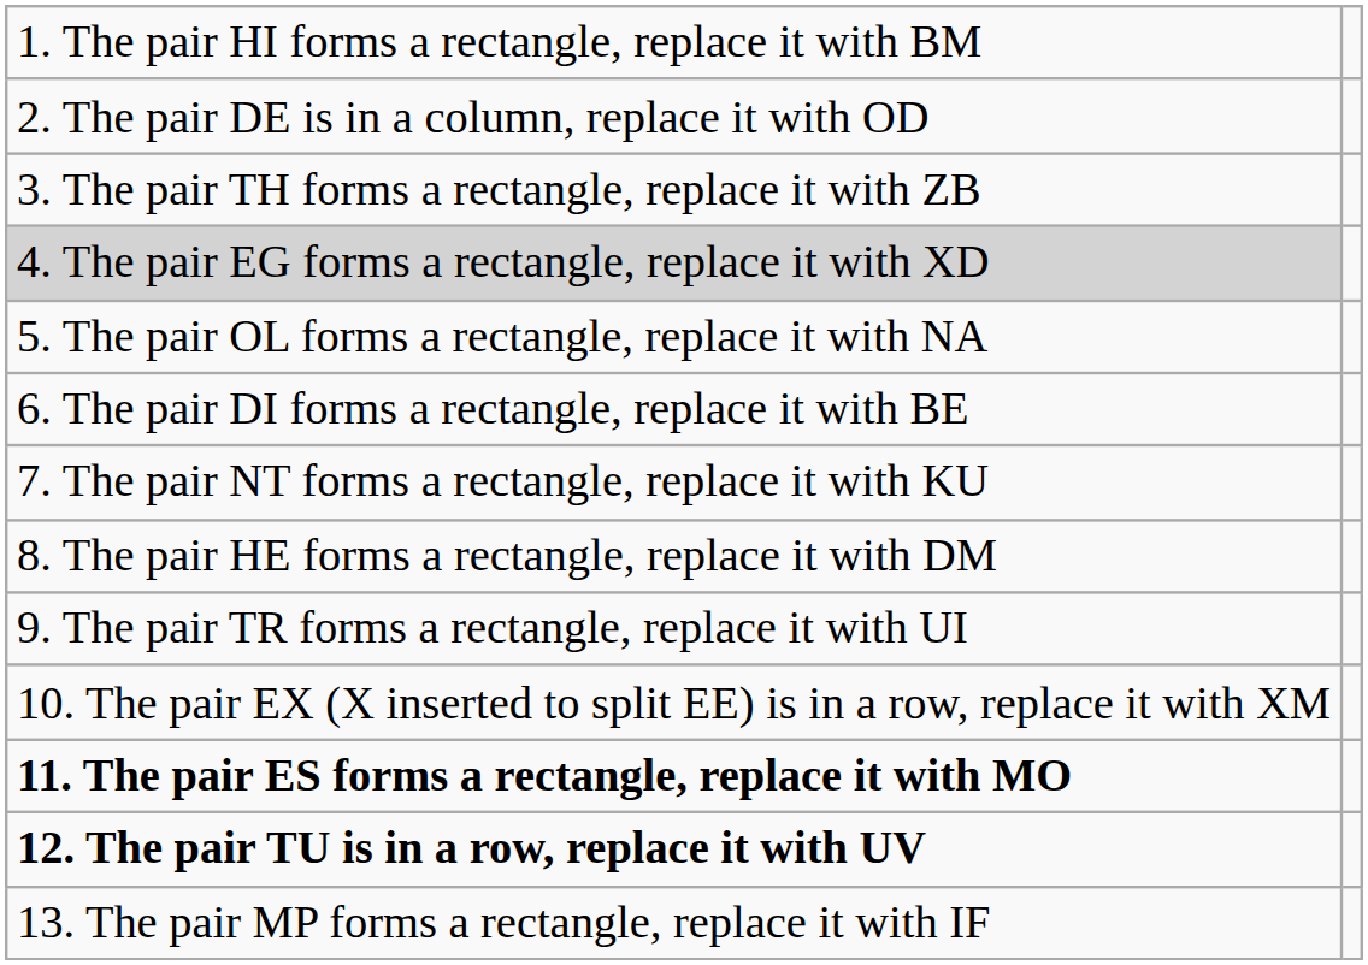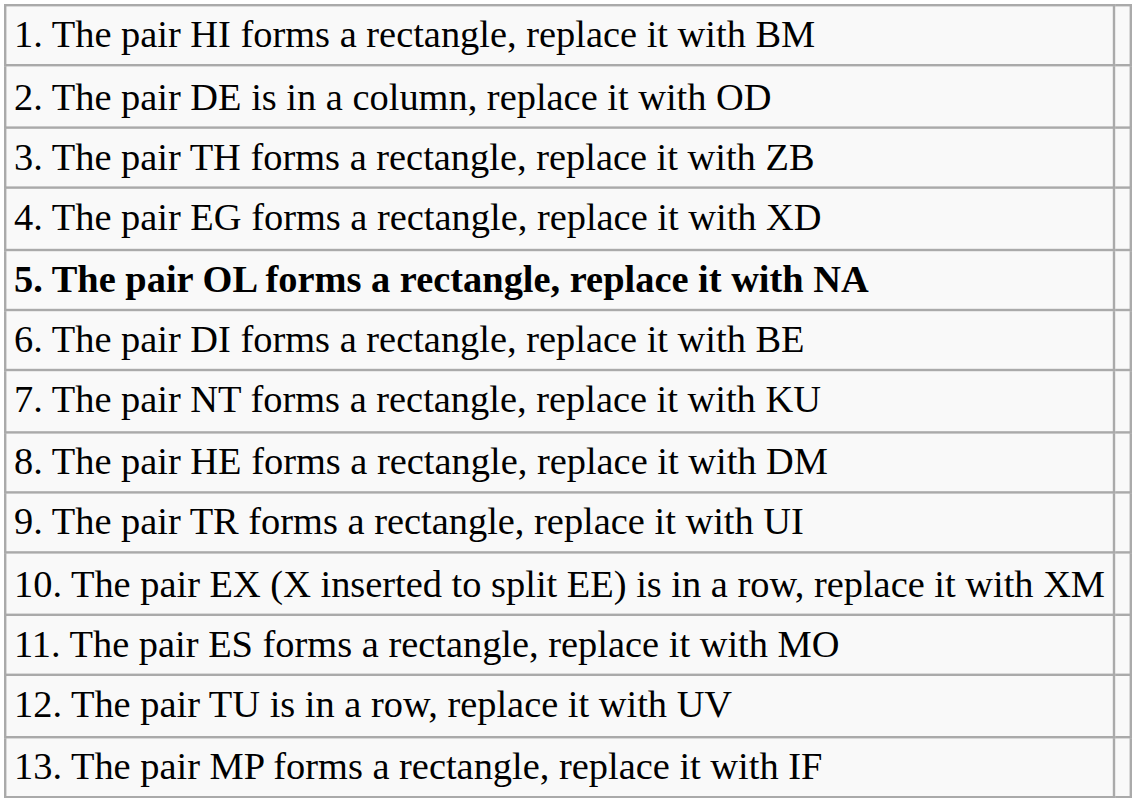4. The pair EG forms a rectangle, replace it with XD | column 1: lightgrey background -> no background
5. The pair OL forms a rectangle, replace it with NA | column 1: normal -> bold
11. The pair ES forms a rectangle, replace it with MO | column 1: bold -> normal
12. The pair TU is in a row, replace it with UV | column 1: bold -> normal
